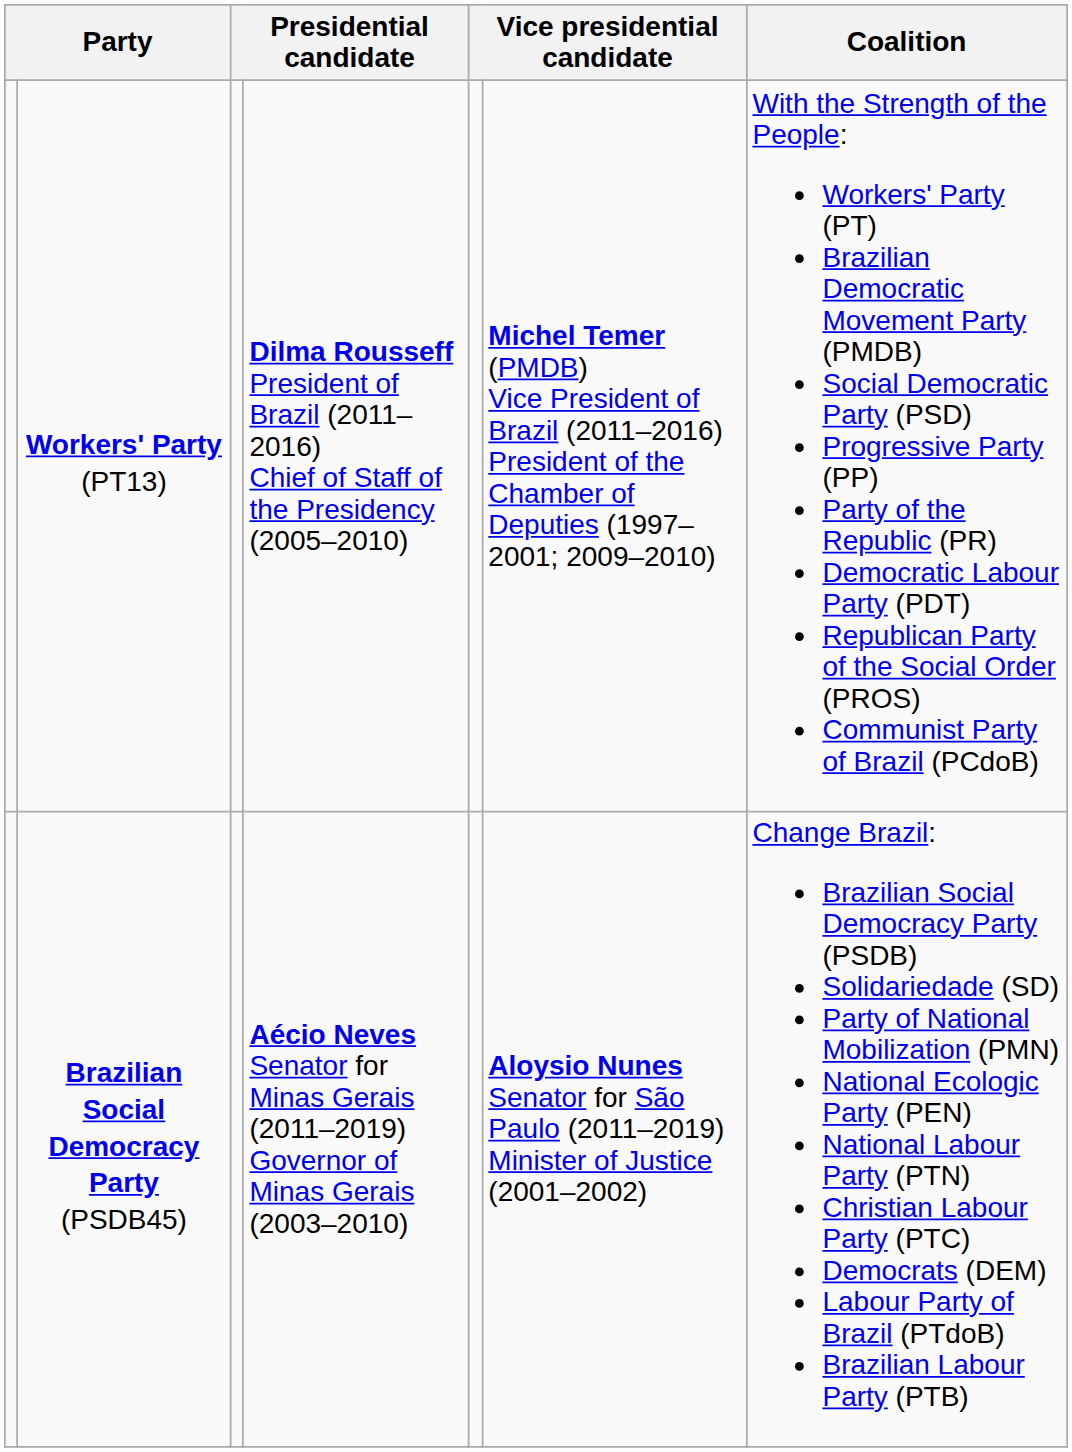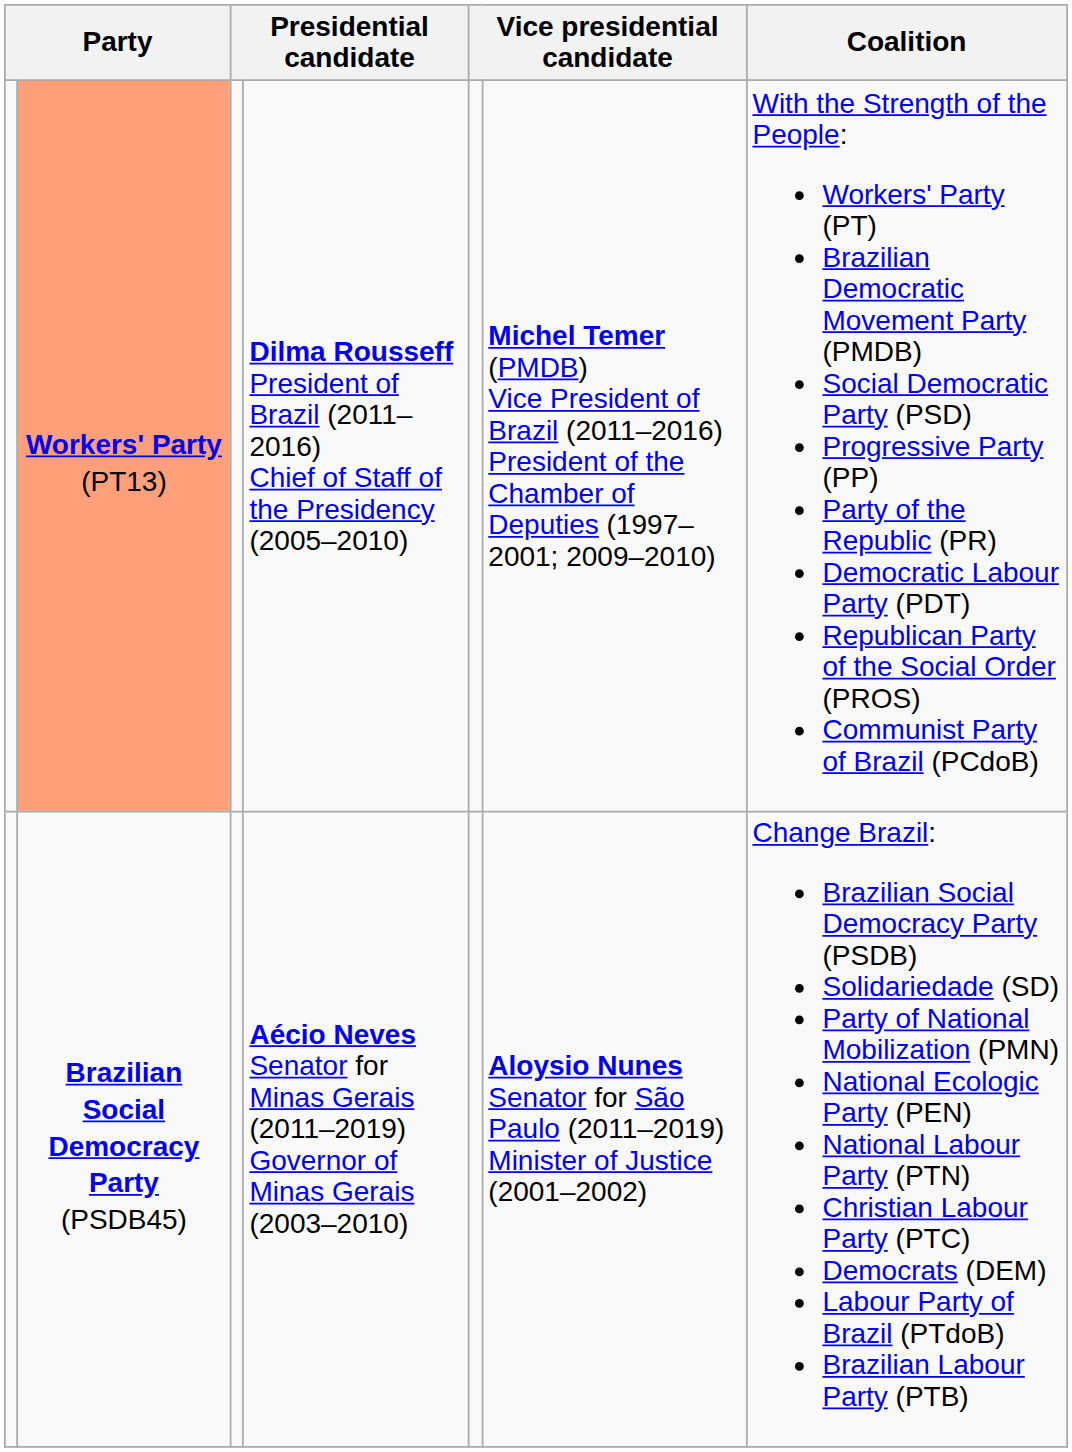Workers' Party (PT13) | column 2: no background -> lightsalmon background
